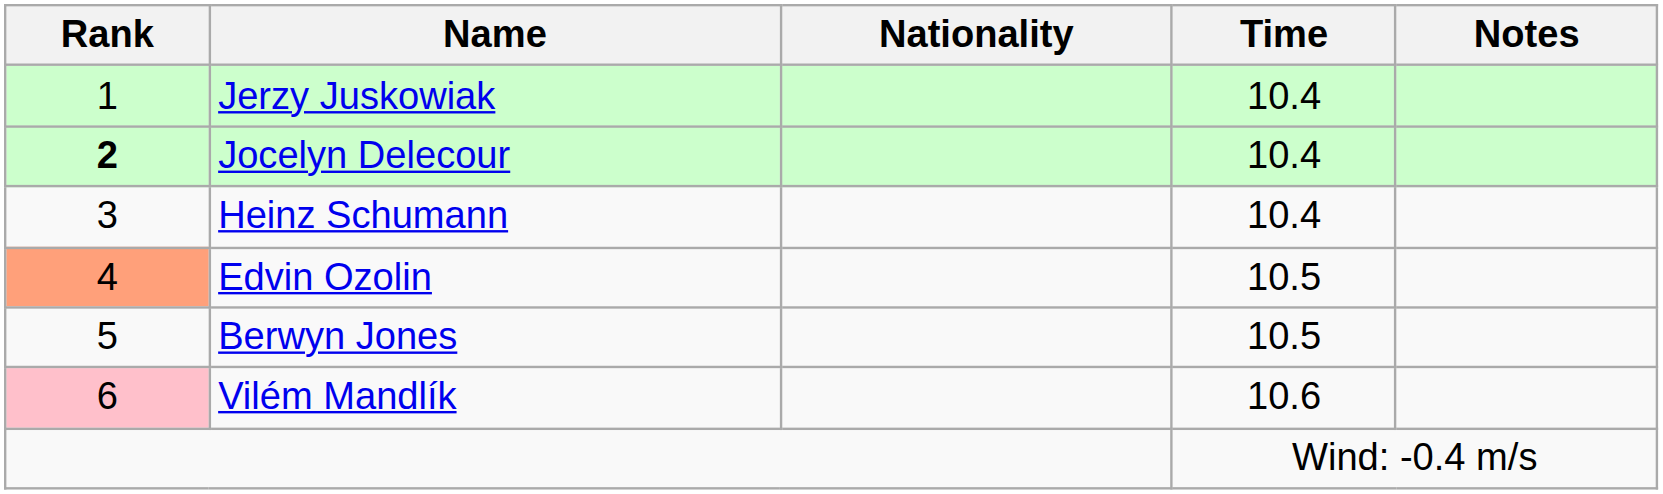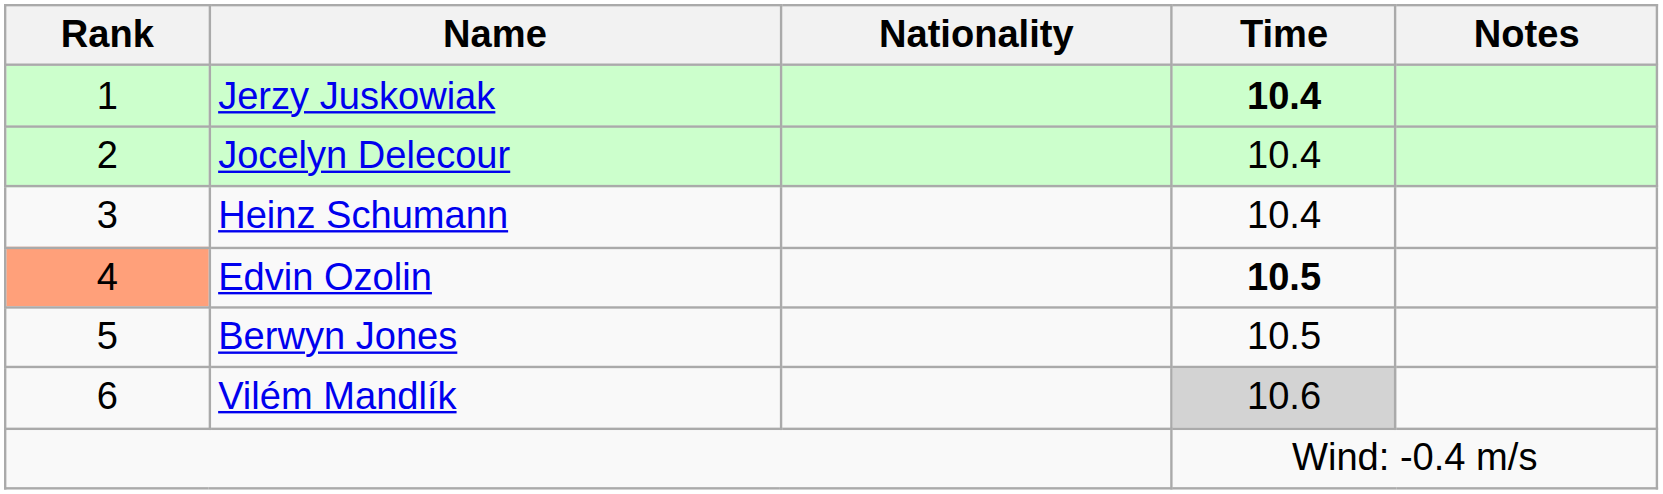Jerzy Juskowiak | Time: normal -> bold
Jocelyn Delecour | Rank: bold -> normal
Edvin Ozolin | Time: normal -> bold
Vilém Mandlík | Rank: pink background -> no background
Vilém Mandlík | Time: no background -> lightgrey background
